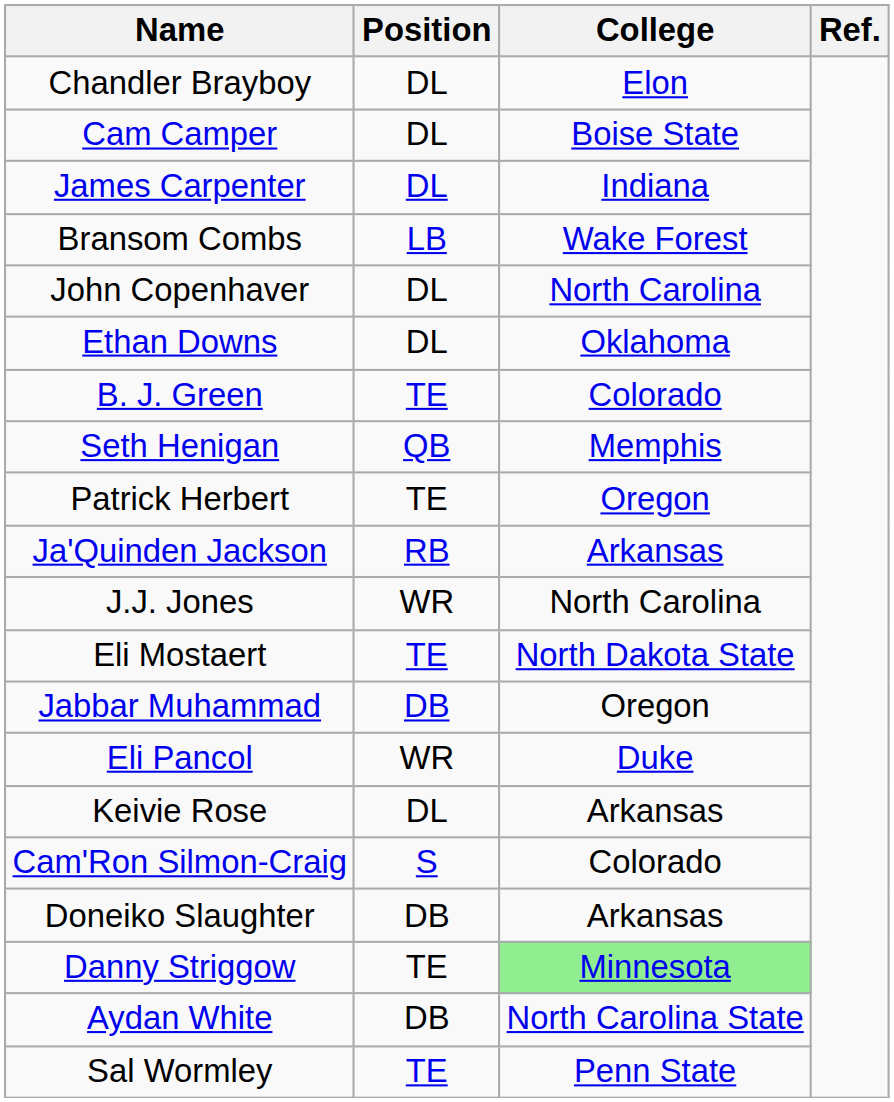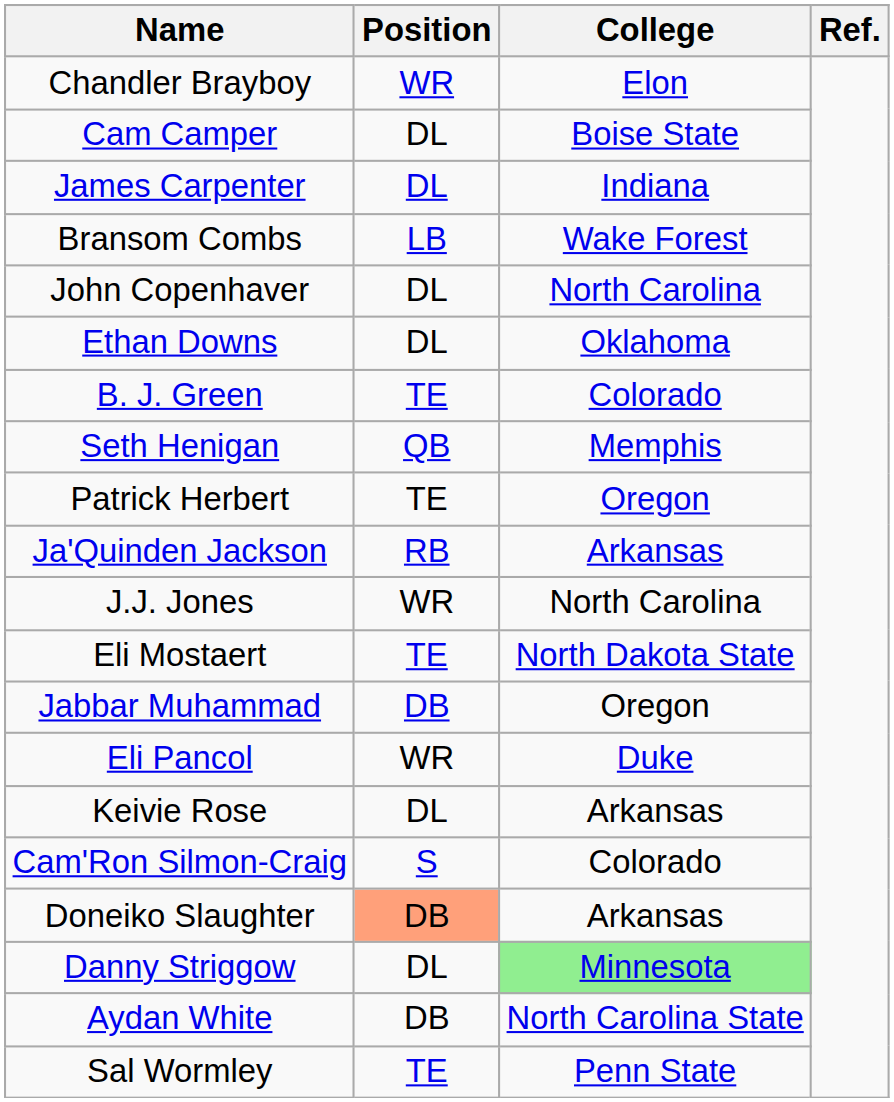Chandler Brayboy | Position: DL -> WR
Doneiko Slaughter | Position: no background -> lightsalmon background
Danny Striggow | Position: TE -> DL
